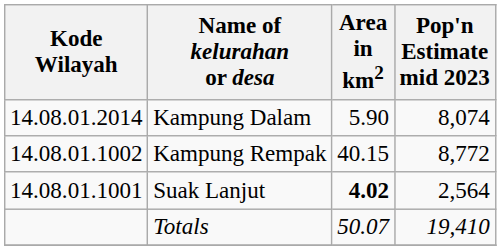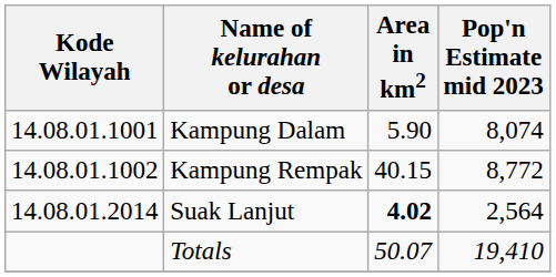Kampung Dalam | Kode Wilayah: 14.08.01.2014 -> 14.08.01.1001
Suak Lanjut | Kode Wilayah: 14.08.01.1001 -> 14.08.01.2014
